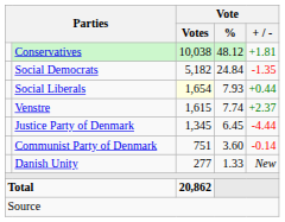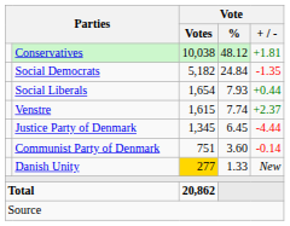Social Liberals | Vote / Votes: lightyellow background -> no background
Danish Unity | Vote / Votes: no background -> gold background
